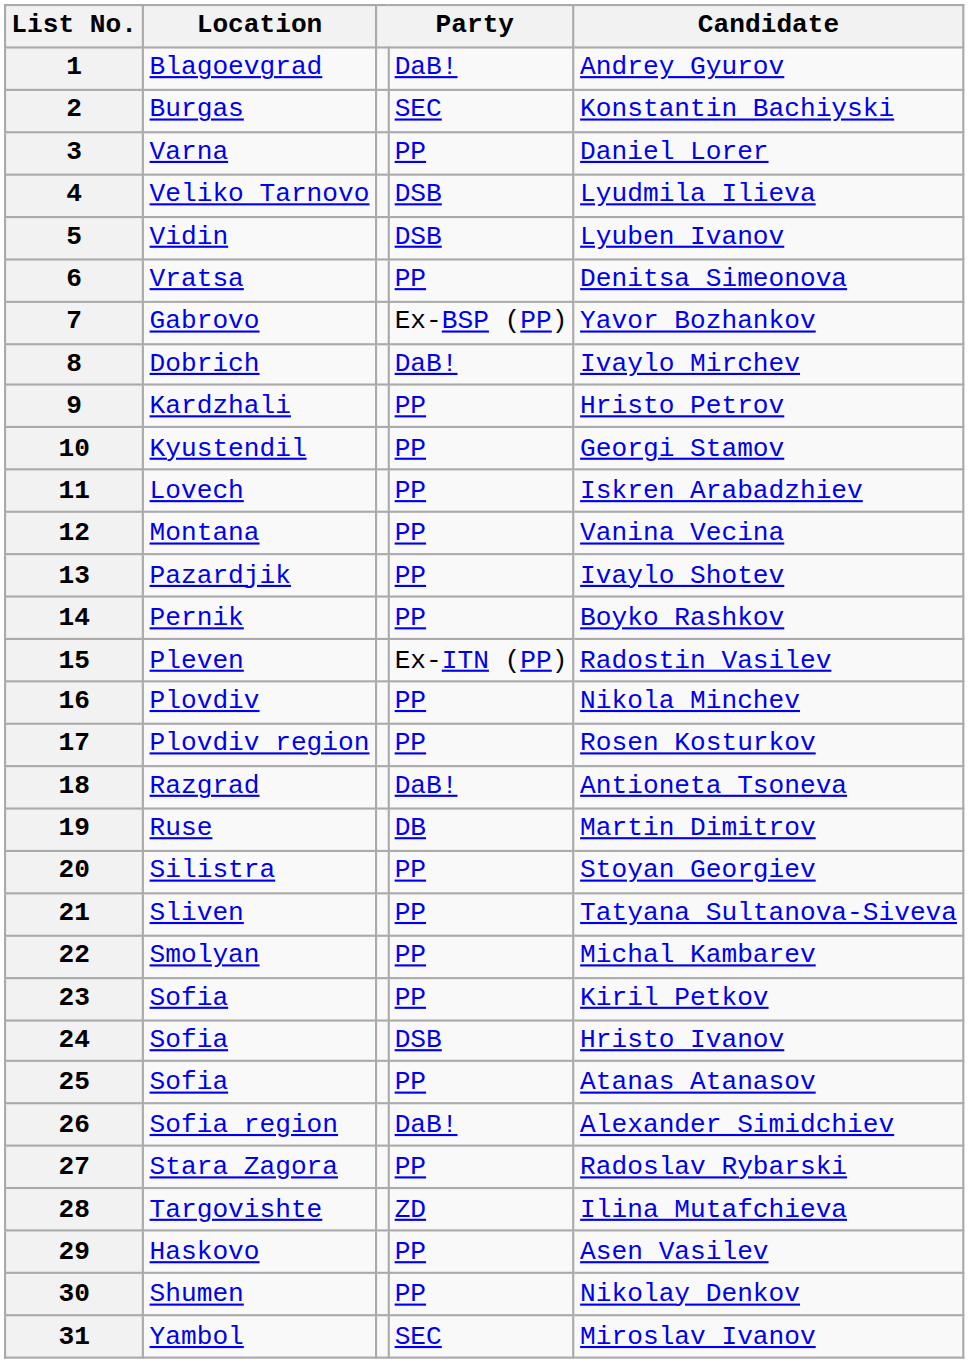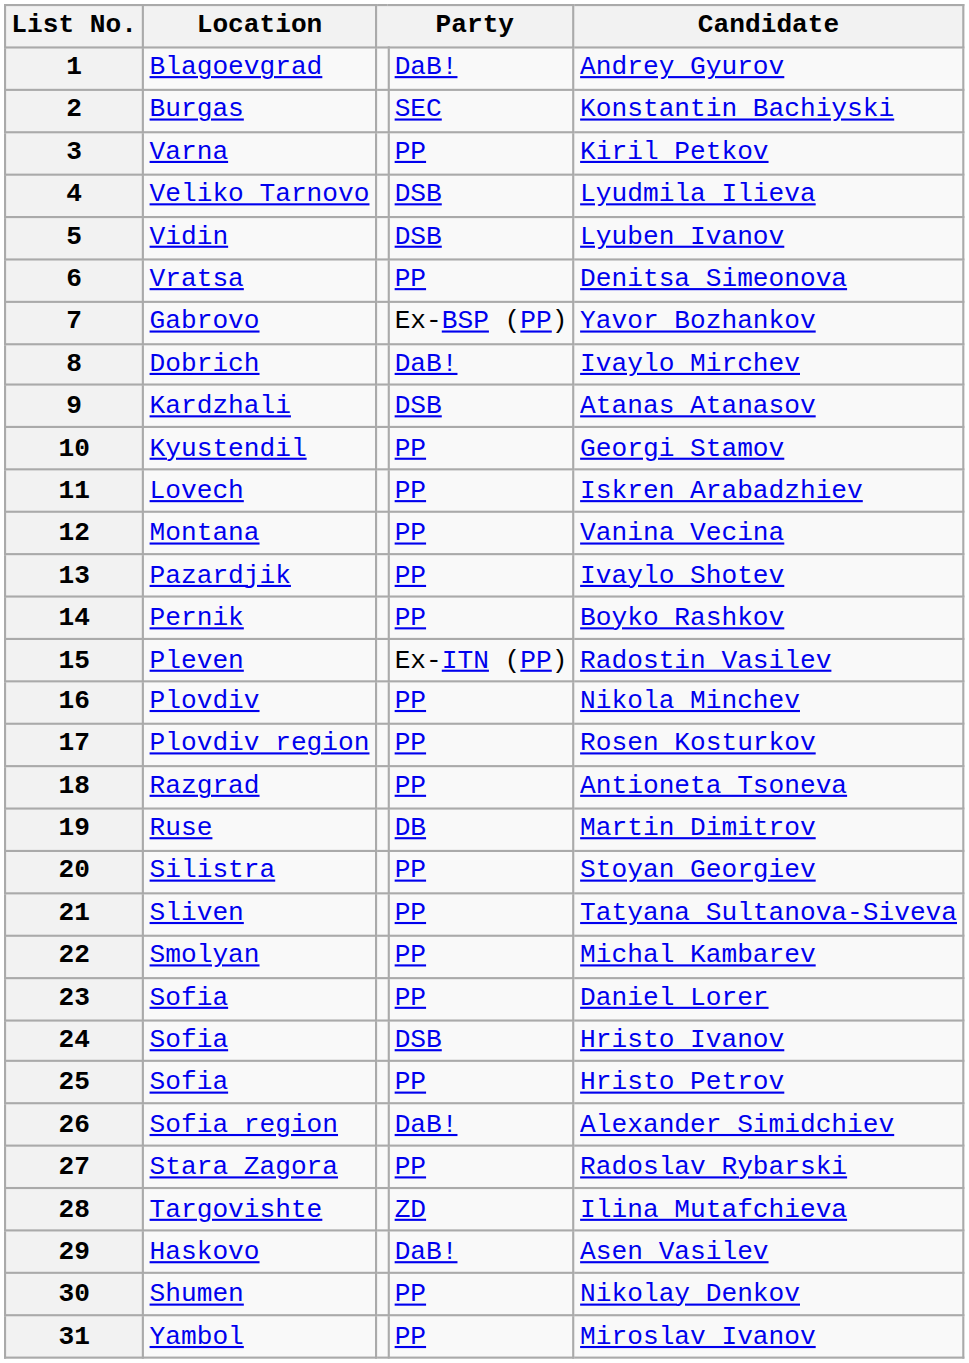3 | Candidate: Daniel Lorer -> Kiril Petkov
9 | column 4: PP -> DSB
9 | Candidate: Hristo Petrov -> Atanas Atanasov
18 | column 4: DaB! -> PP
23 | Candidate: Kiril Petkov -> Daniel Lorer
25 | Candidate: Atanas Atanasov -> Hristo Petrov
29 | column 4: PP -> DaB!
31 | column 4: SEC -> PP
